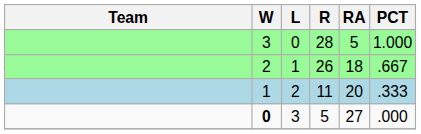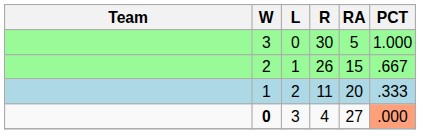row 2 | R: 28 -> 30
row 3 | RA: 18 -> 15
row 5 | R: 5 -> 4
row 5 | PCT: no background -> lightsalmon background
